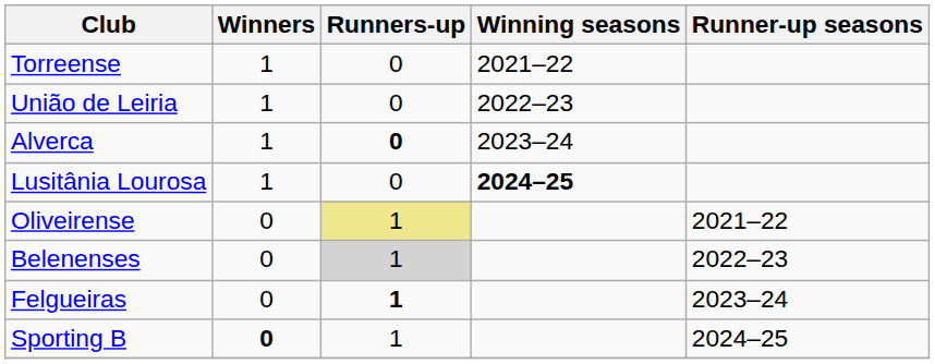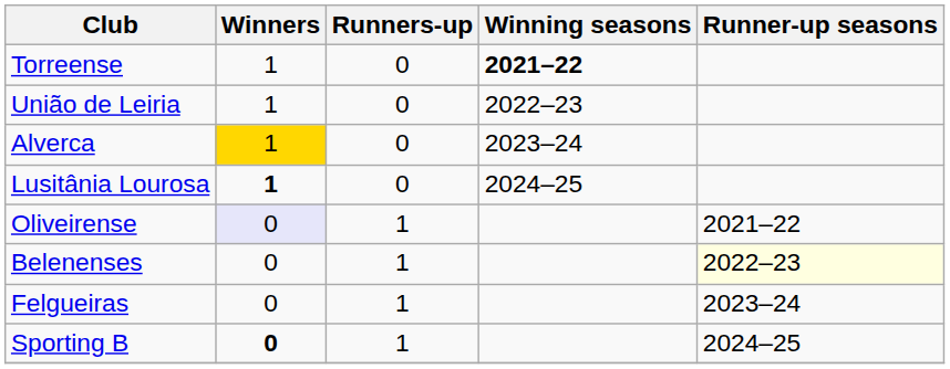Torreense | Winning seasons: normal -> bold
Alverca | Winners: no background -> gold background
Alverca | Runners-up: bold -> normal
Lusitânia Lourosa | Winners: normal -> bold
Lusitânia Lourosa | Winning seasons: bold -> normal
Oliveirense | Winners: no background -> lavender background
Oliveirense | Runners-up: khaki background -> no background
Belenenses | Runners-up: lightgrey background -> no background
Belenenses | Runner-up seasons: no background -> lightyellow background
Felgueiras | Runners-up: bold -> normal
